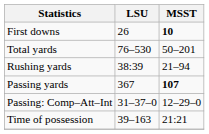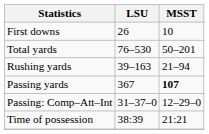First downs | MSST: bold -> normal
Rushing yards | LSU: 38:39 -> 39–163
Time of possession | LSU: 39–163 -> 38:39
